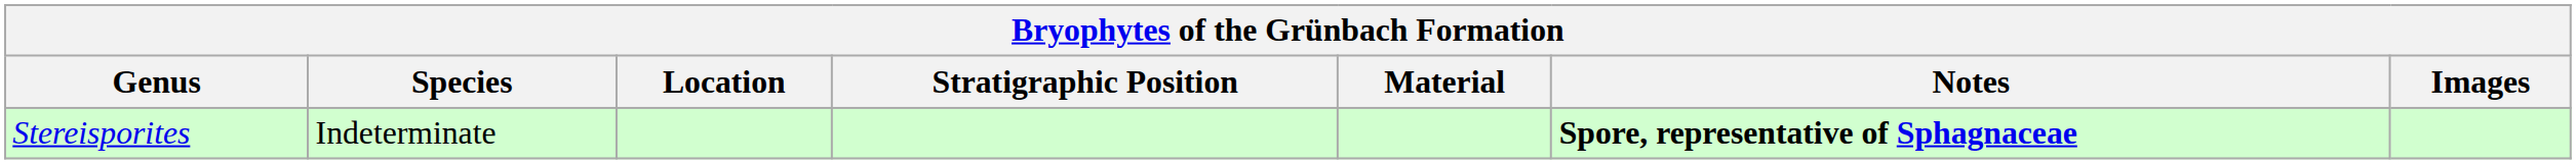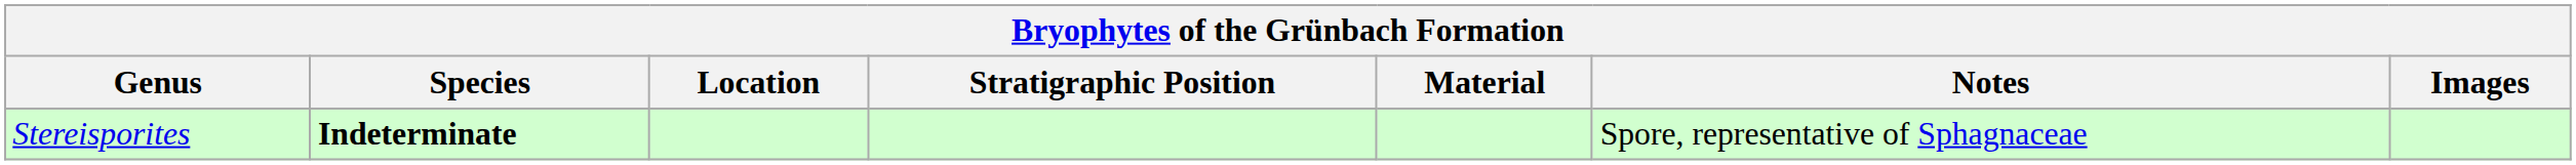Stereisporites | Species: normal -> bold
Stereisporites | Notes: bold -> normal
